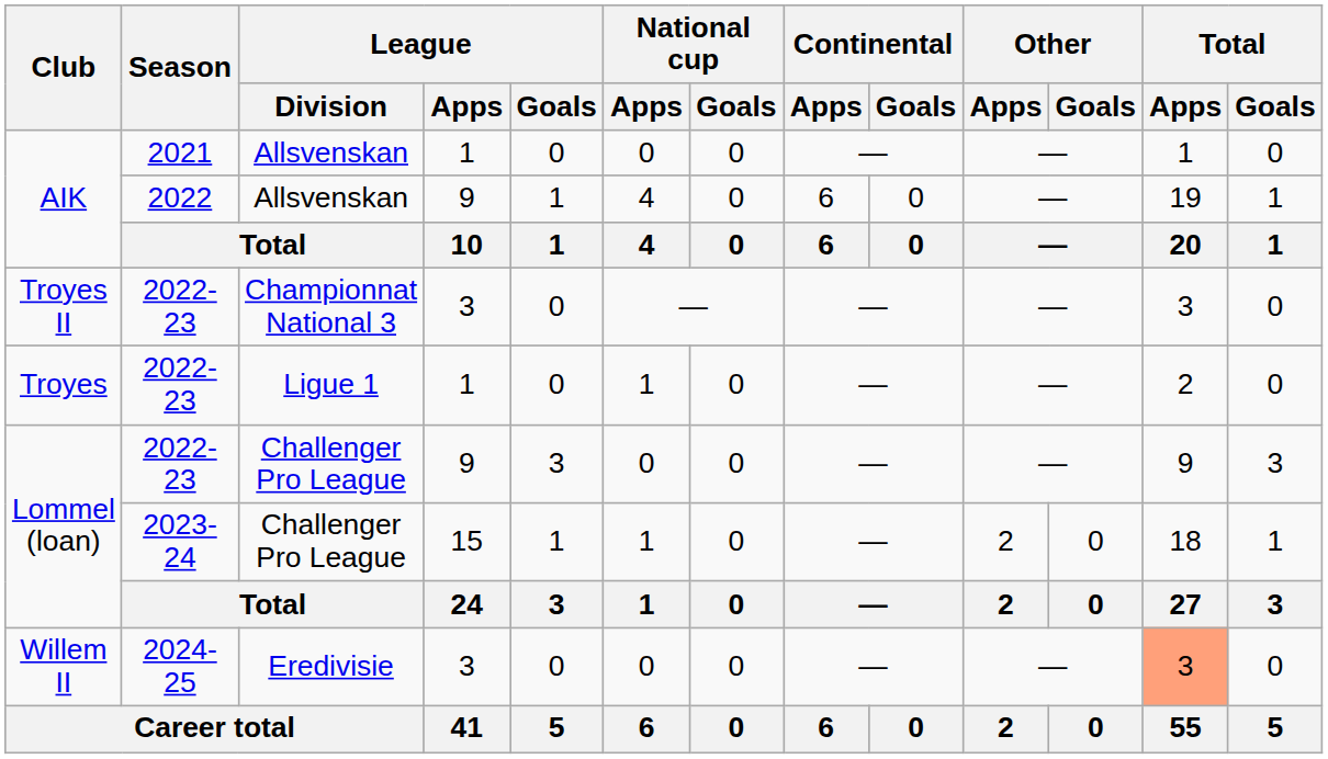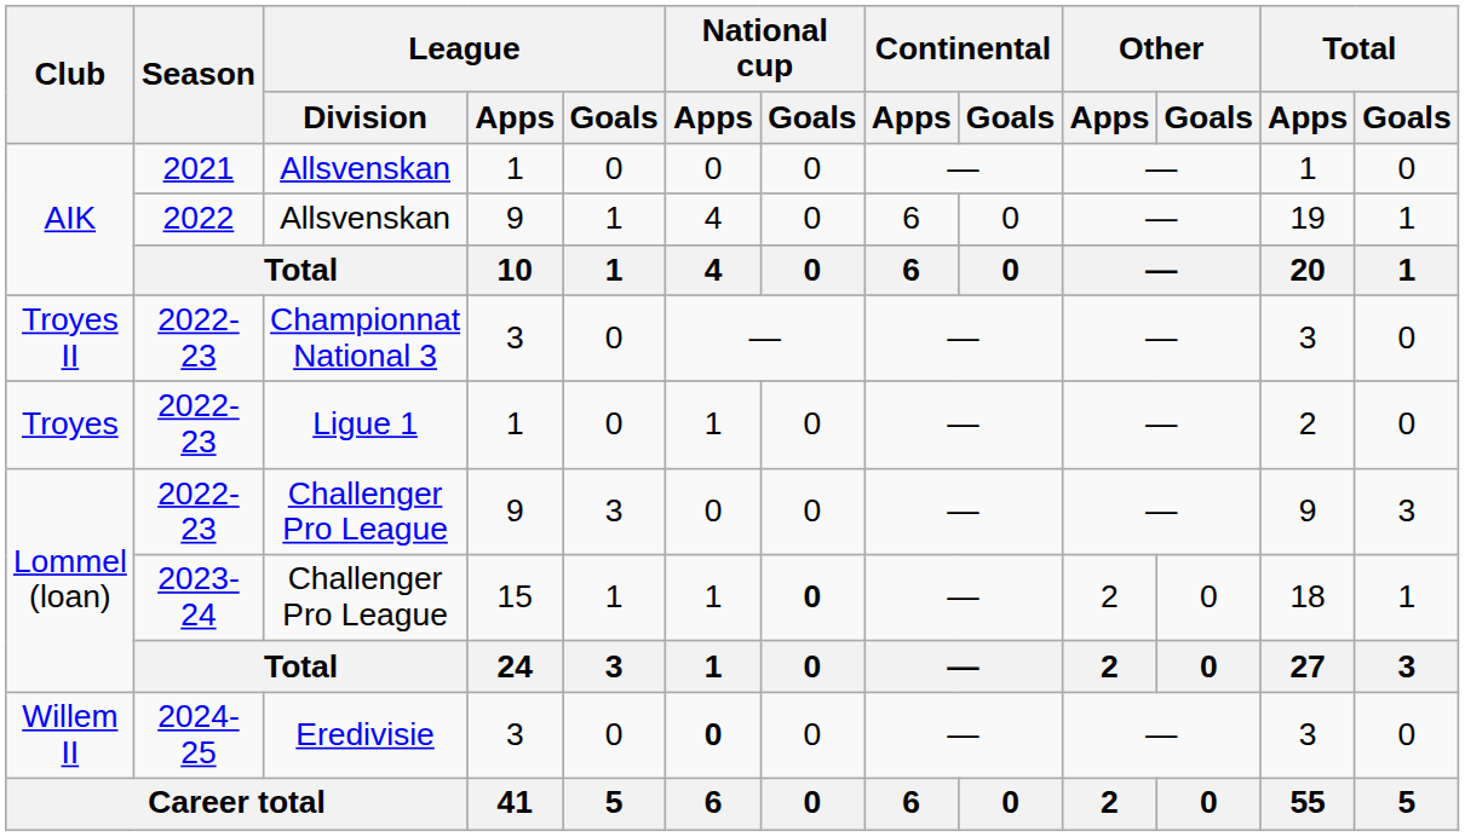Lommel (loan) / 2023-24 | National cup / Goals: normal -> bold
Willem II | National cup / Apps: normal -> bold
Willem II | Total / Apps: lightsalmon background -> no background
